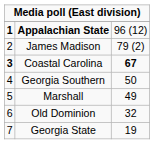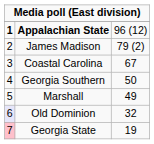Coastal Carolina | column 1: bold -> normal
Coastal Carolina | column 3: bold -> normal
Old Dominion | column 1: no background -> lavender background
Georgia State | column 1: no background -> pink background
